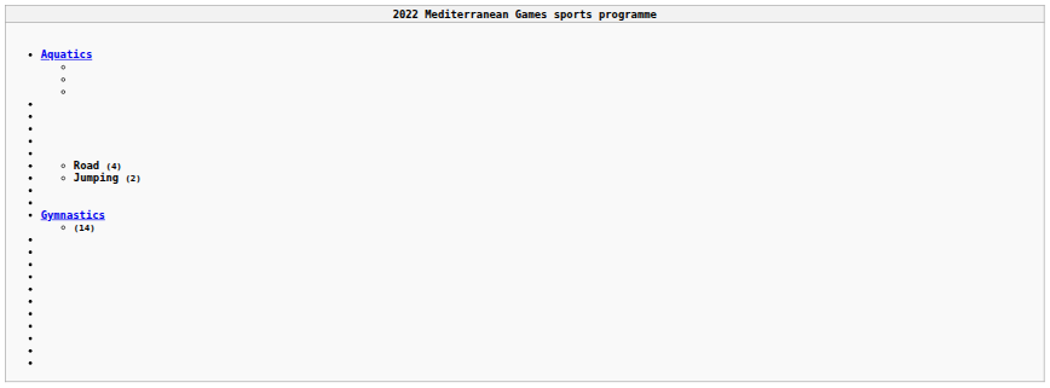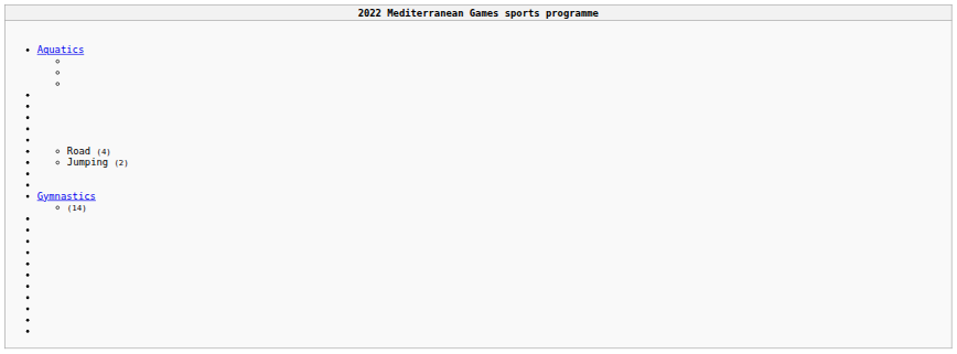row 2 | column 1: bold -> normal
